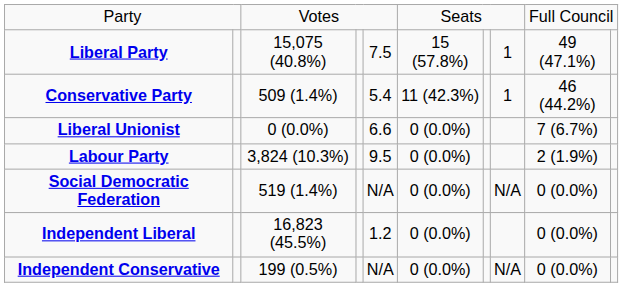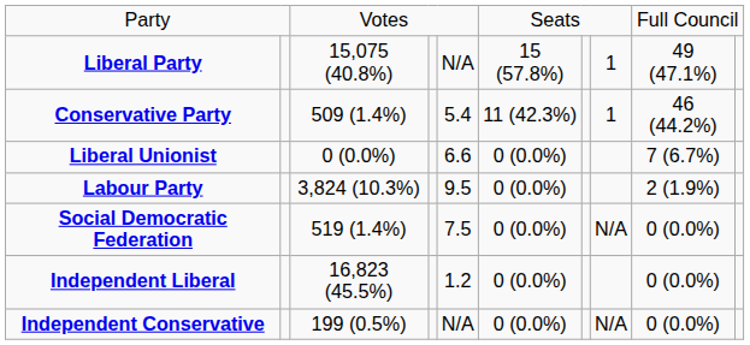Liberal Party | column 5: 7.5 -> N/A
Social Democratic Federation | column 5: N/A -> 7.5
